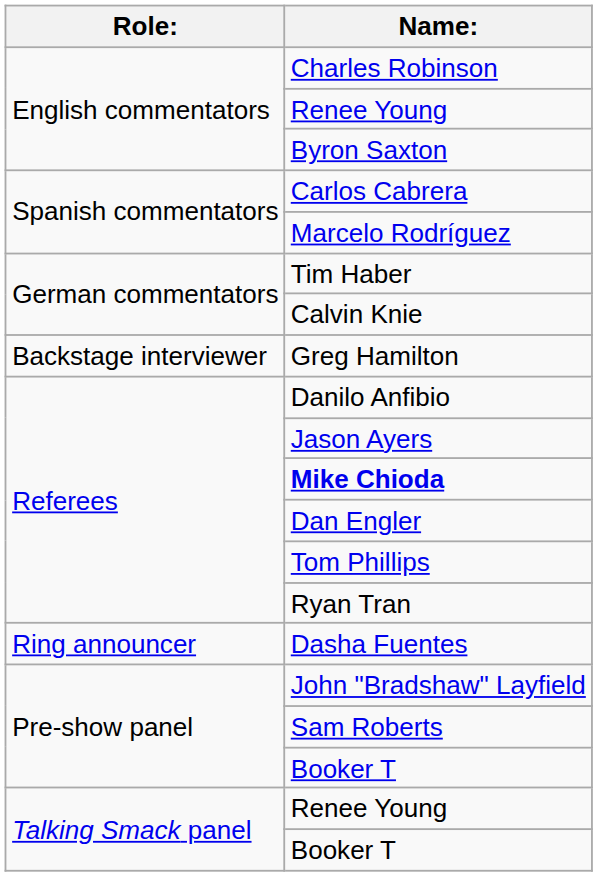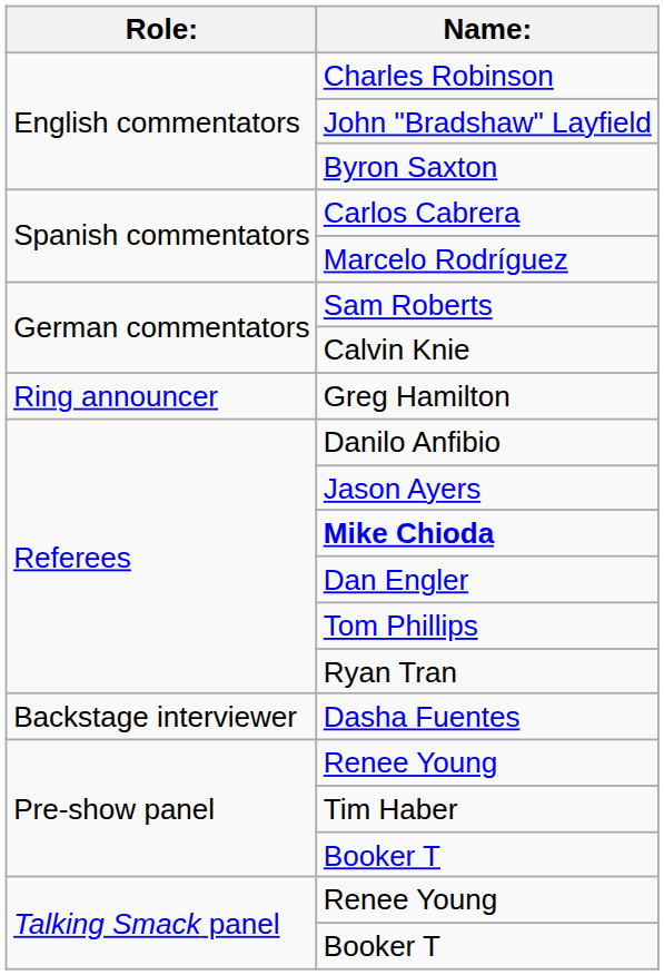row 3 | Name:: Renee Young -> John "Bradshaw" Layfield
row 7 | Name:: Tim Haber -> Sam Roberts
row 9 | Role:: Backstage interviewer -> Ring announcer
row 16 | Role:: Ring announcer -> Backstage interviewer
row 17 | Name:: John "Bradshaw" Layfield -> Renee Young
row 18 | Name:: Sam Roberts -> Tim Haber
